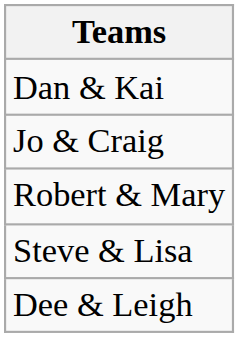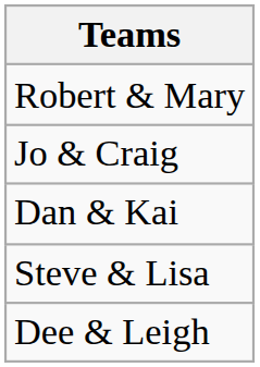row 2 | column 1: Dan & Kai -> Robert & Mary
row 4 | column 1: Robert & Mary -> Dan & Kai
